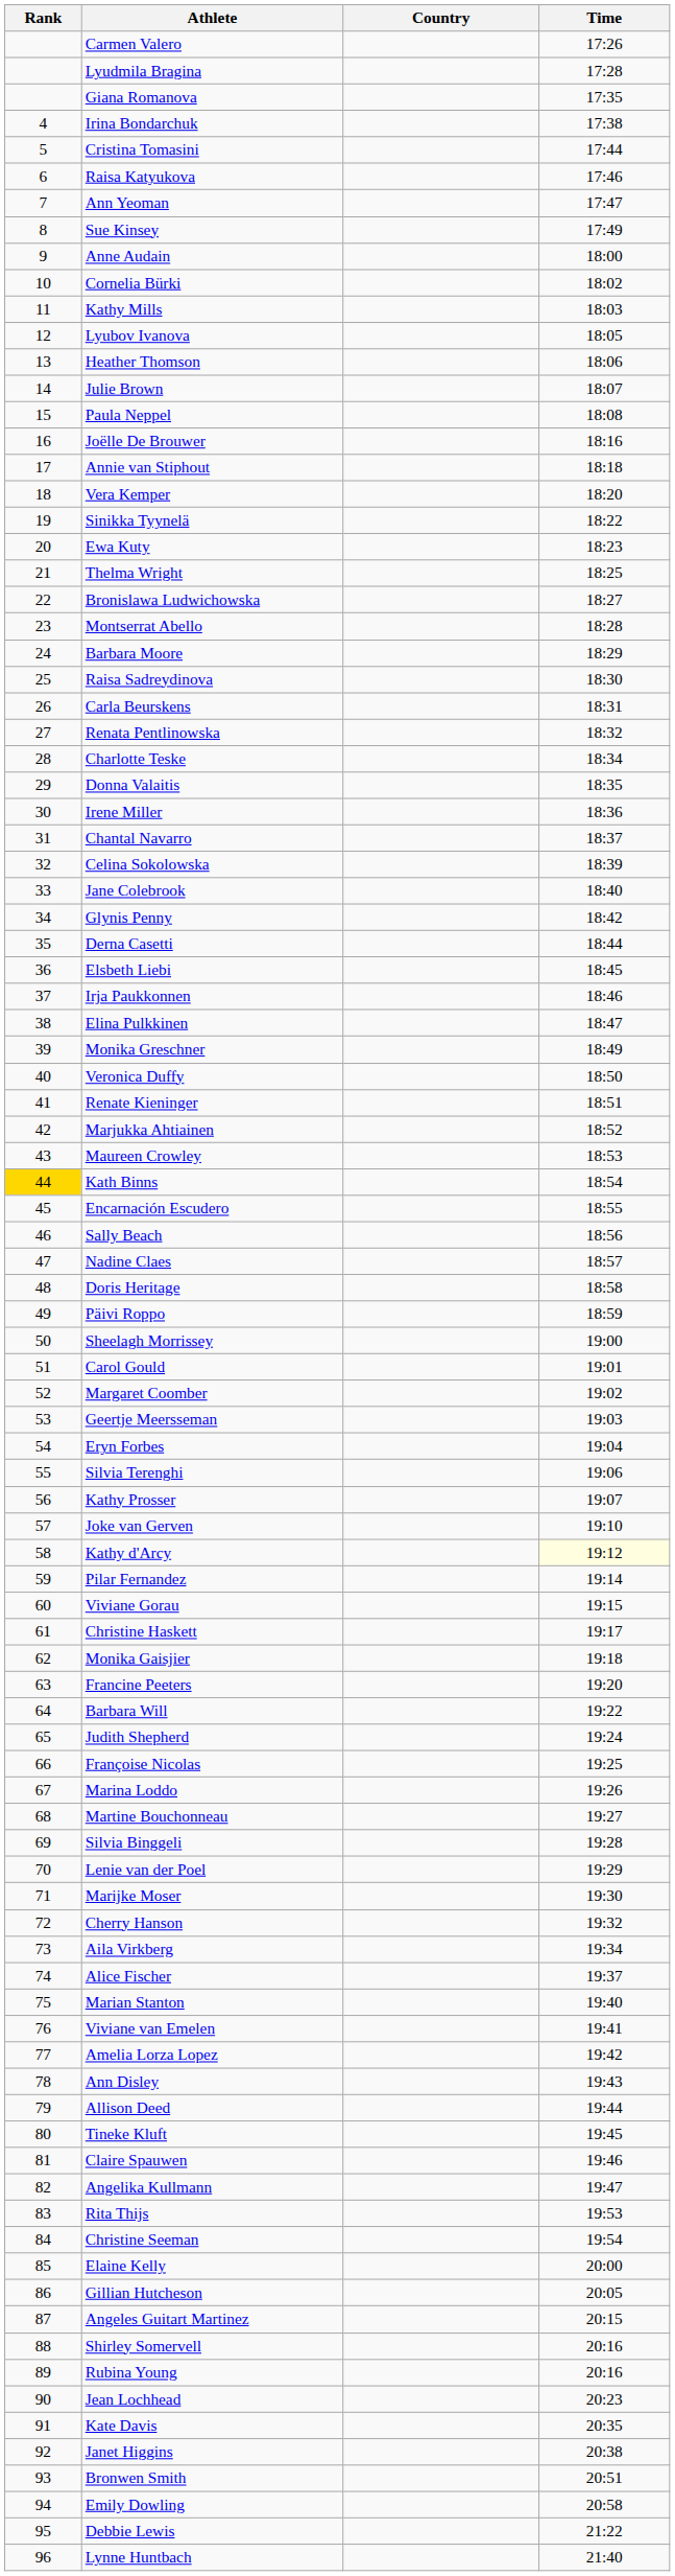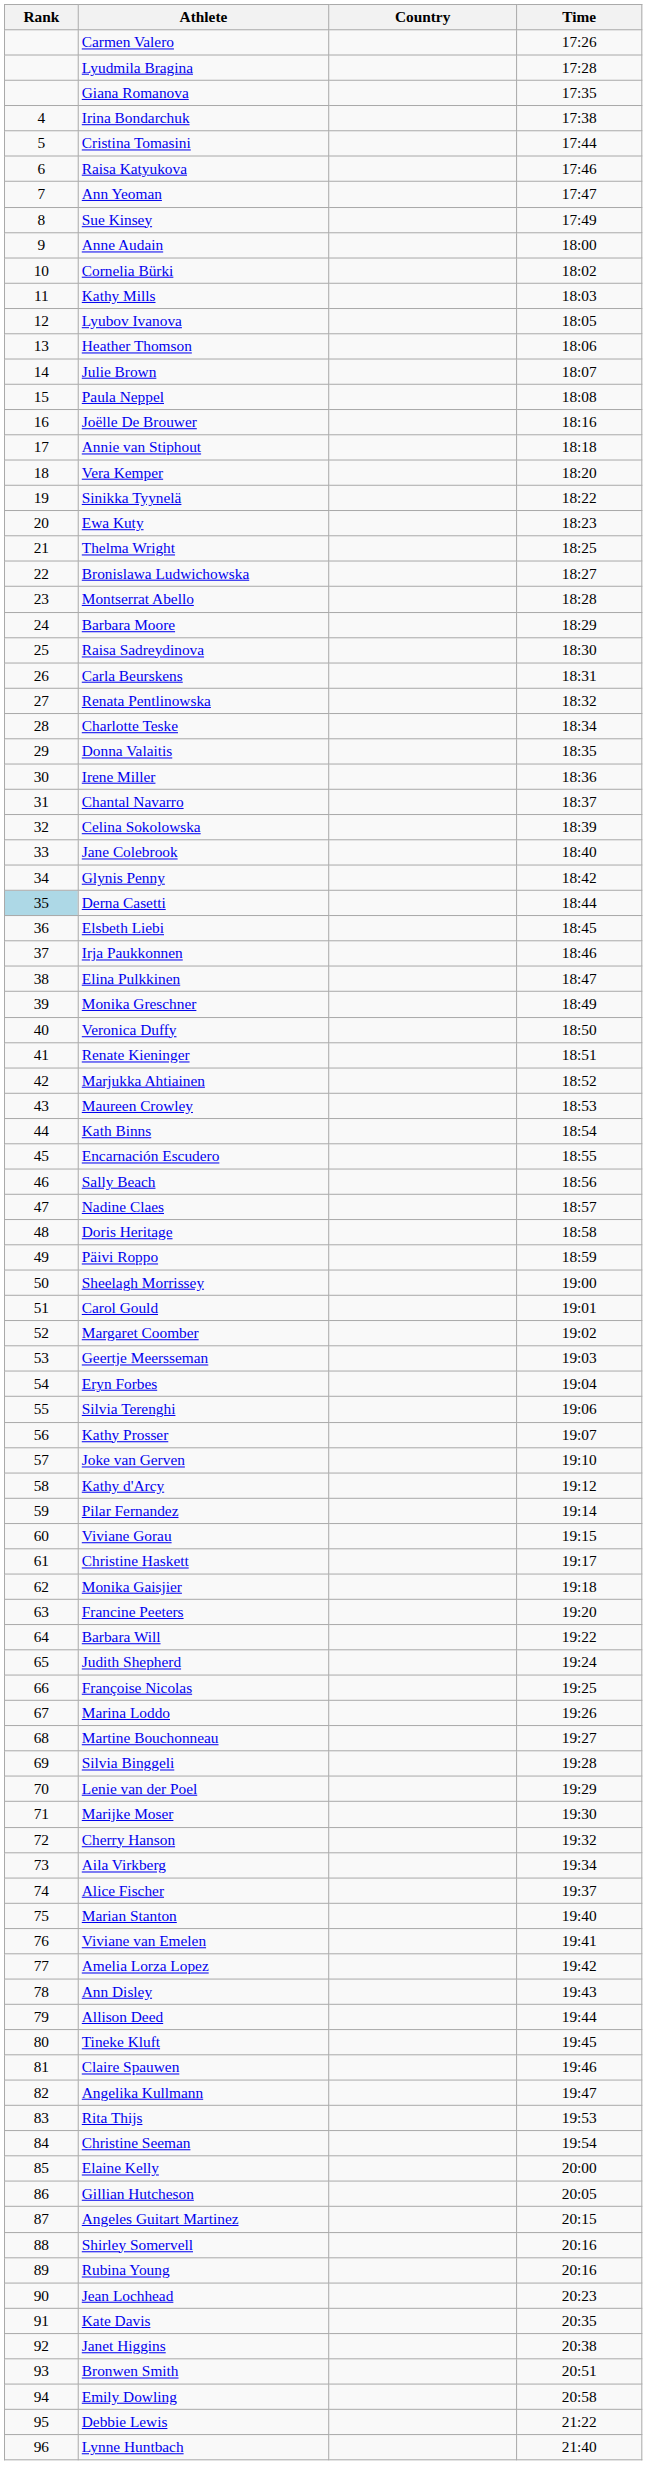Derna Casetti | Rank: no background -> lightblue background
Kath Binns | Rank: gold background -> no background
Kathy d'Arcy | Time: lightyellow background -> no background
